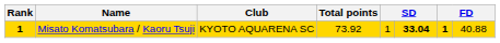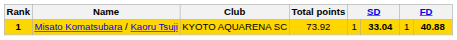Misato Komatsubara / Kaoru Tsuji | column 7: bold -> normal
Misato Komatsubara / Kaoru Tsuji | column 8: normal -> bold
